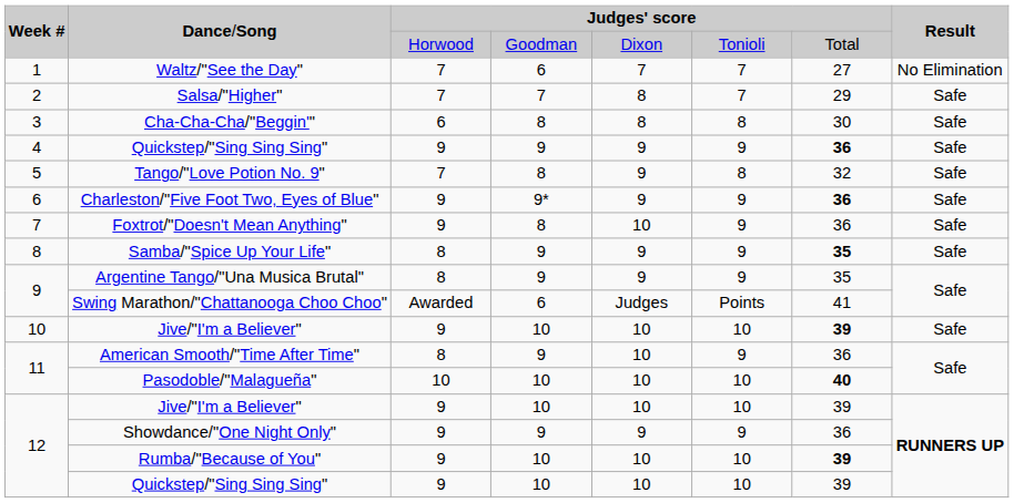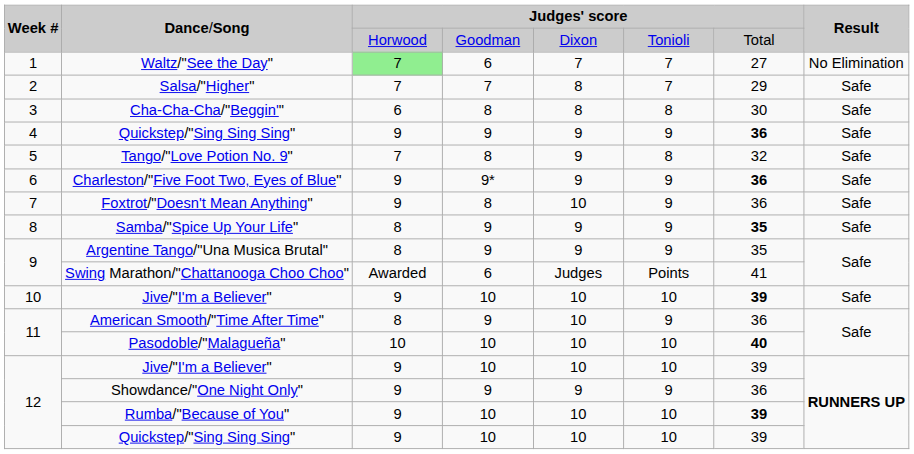Waltz/"See the Day" | column 3: no background -> lightgreen background
